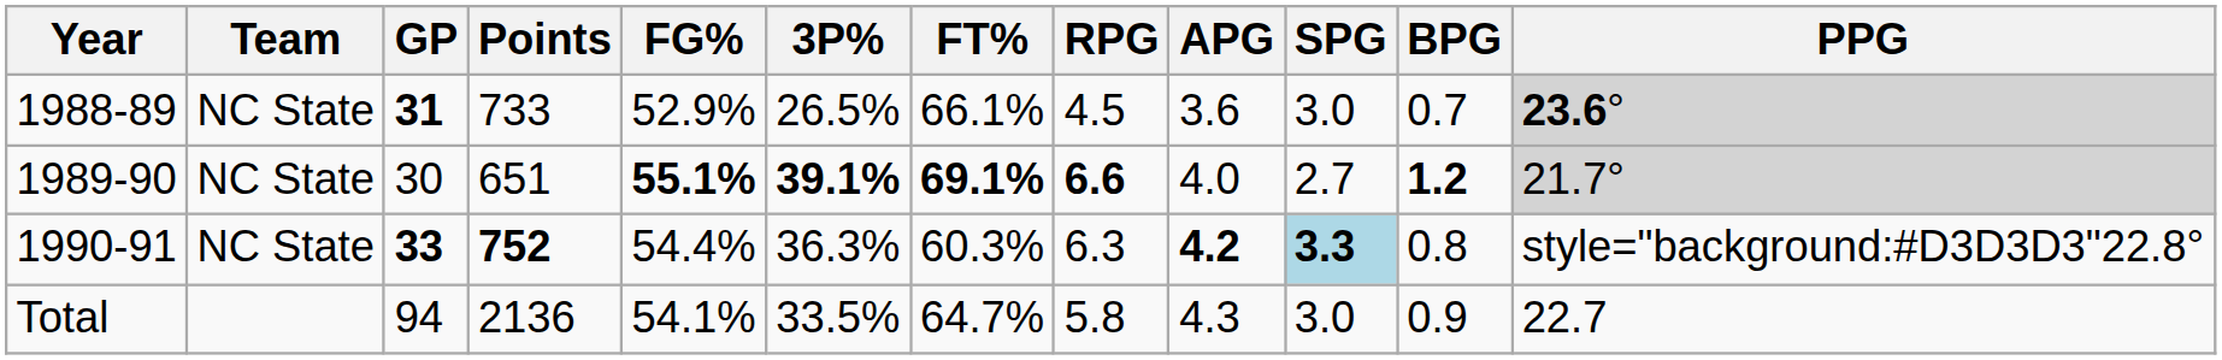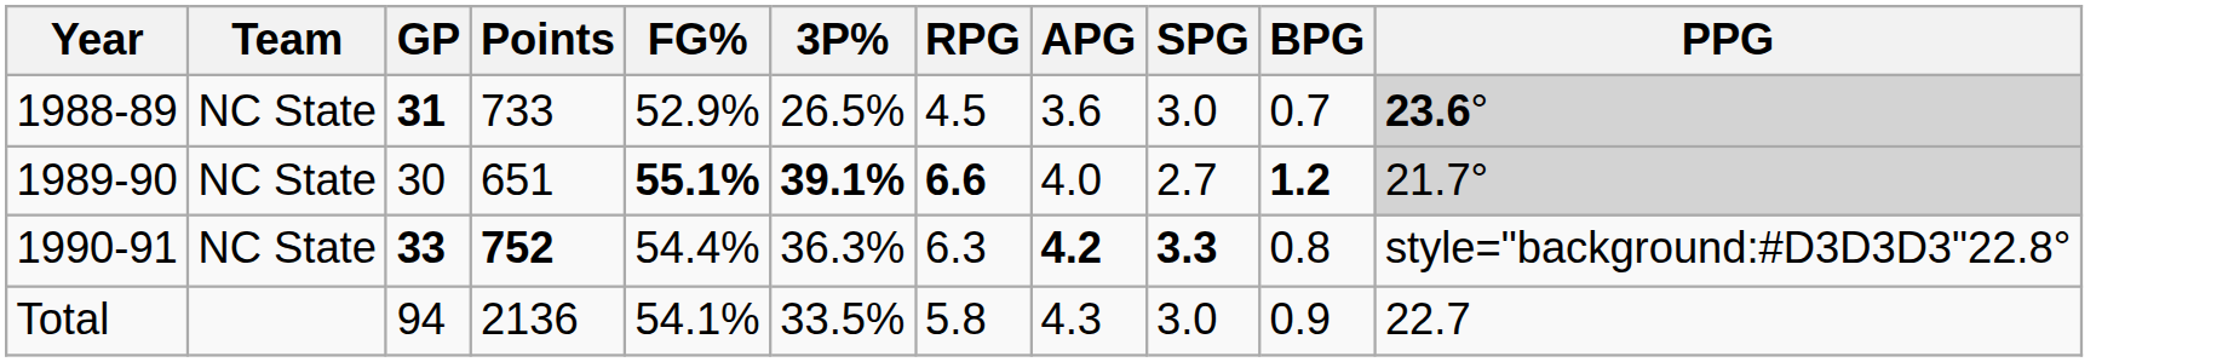- column: FT% | 66.1% | 69.1% | 60.3% | 64.7%
1990-91 | SPG: lightblue background -> no background
